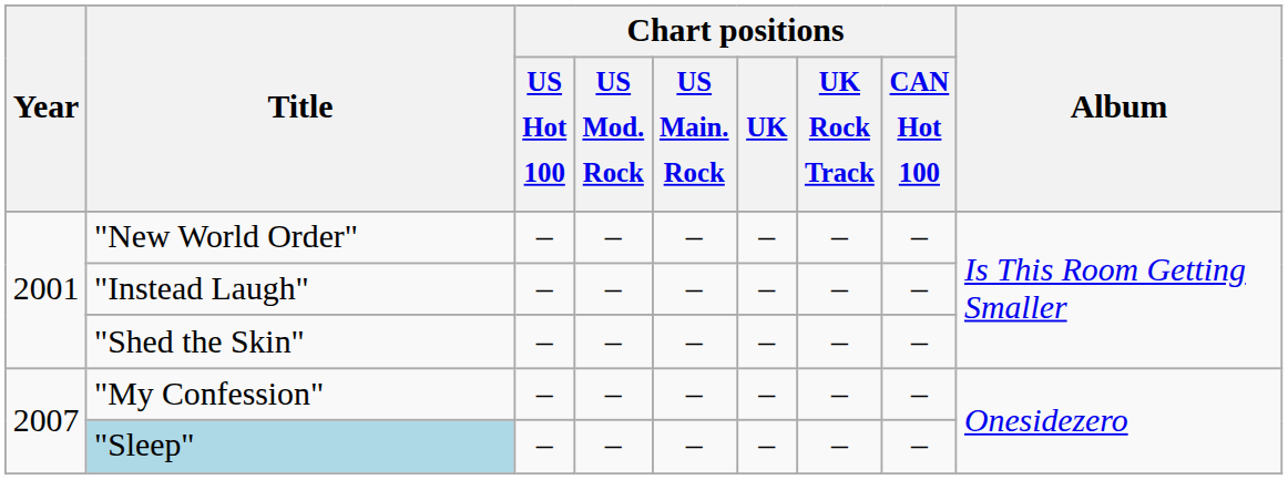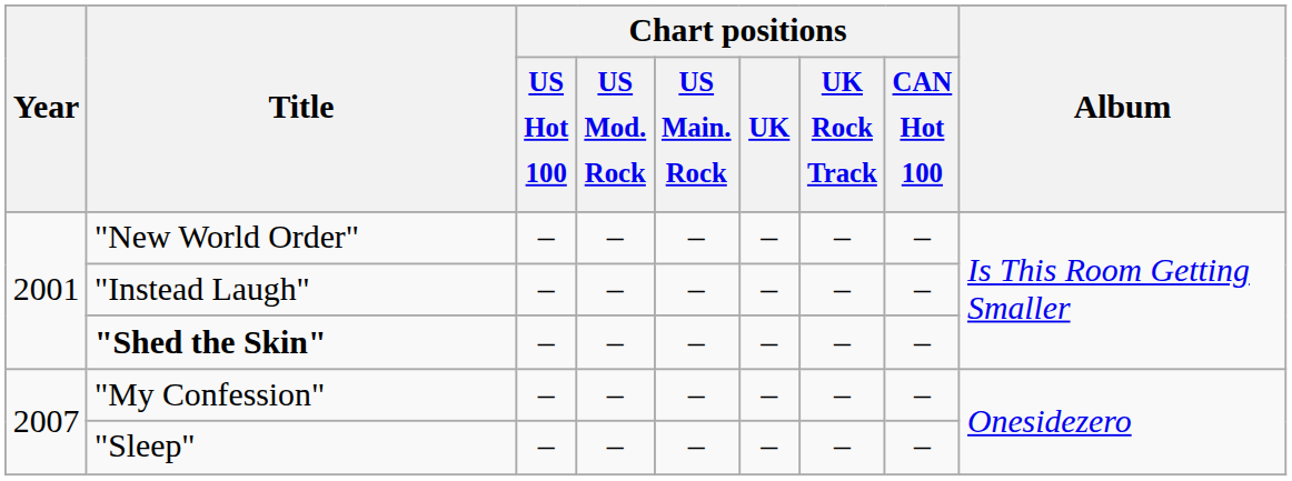"Shed the Skin" | Title: normal -> bold
"Sleep" | Title: lightblue background -> no background
